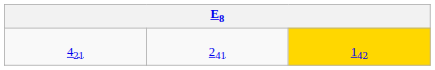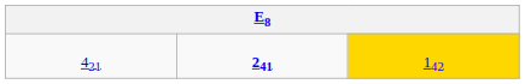421 | column 2: normal -> bold
